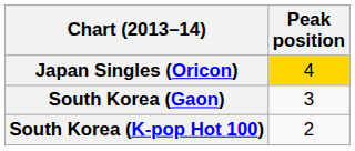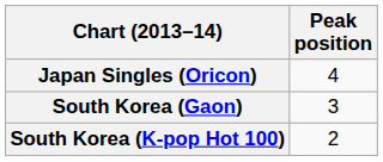Japan Singles (Oricon) | Peak position: gold background -> no background
